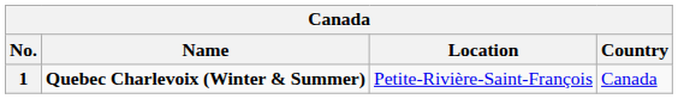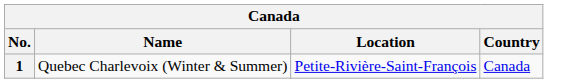1 | Name: bold -> normal
